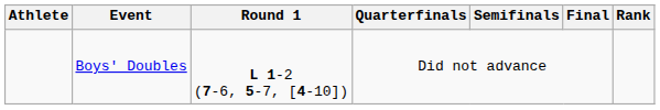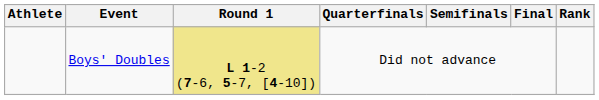Boys' Doubles | Round 1: no background -> khaki background
